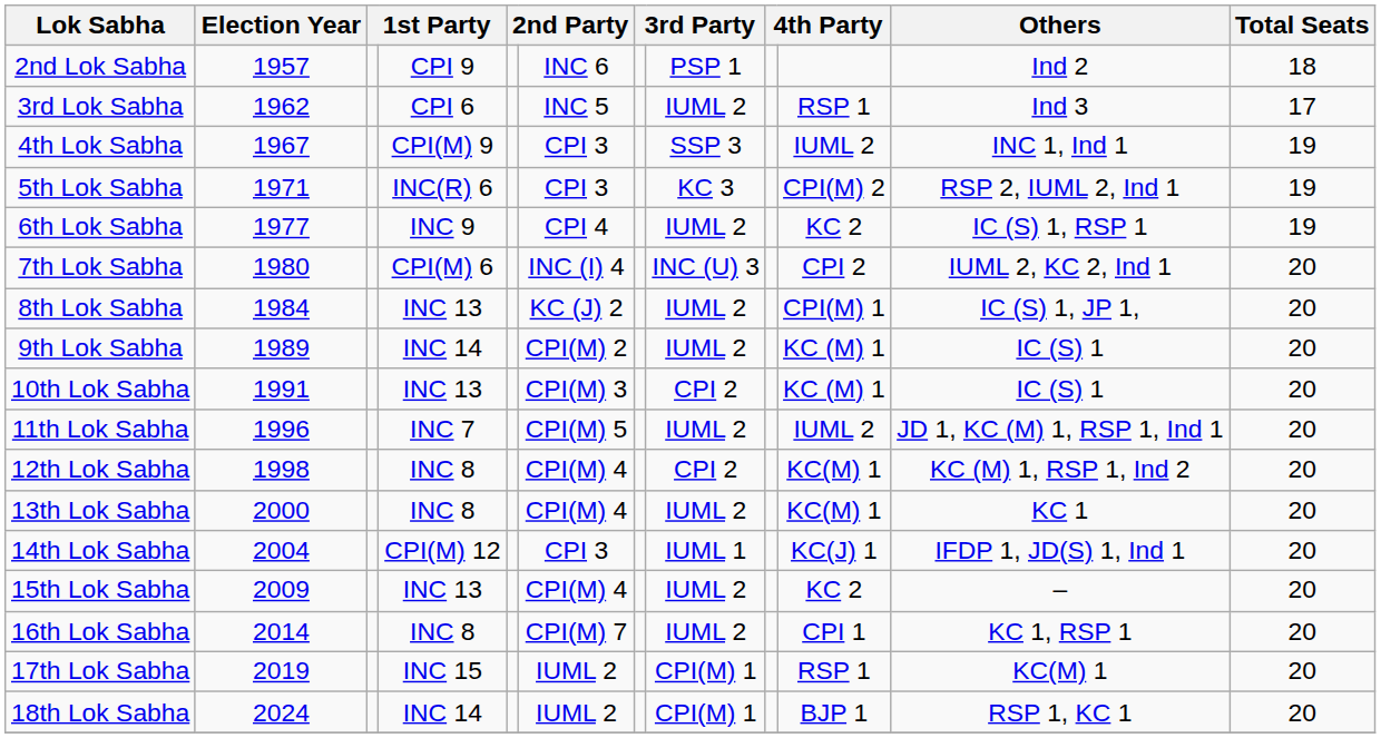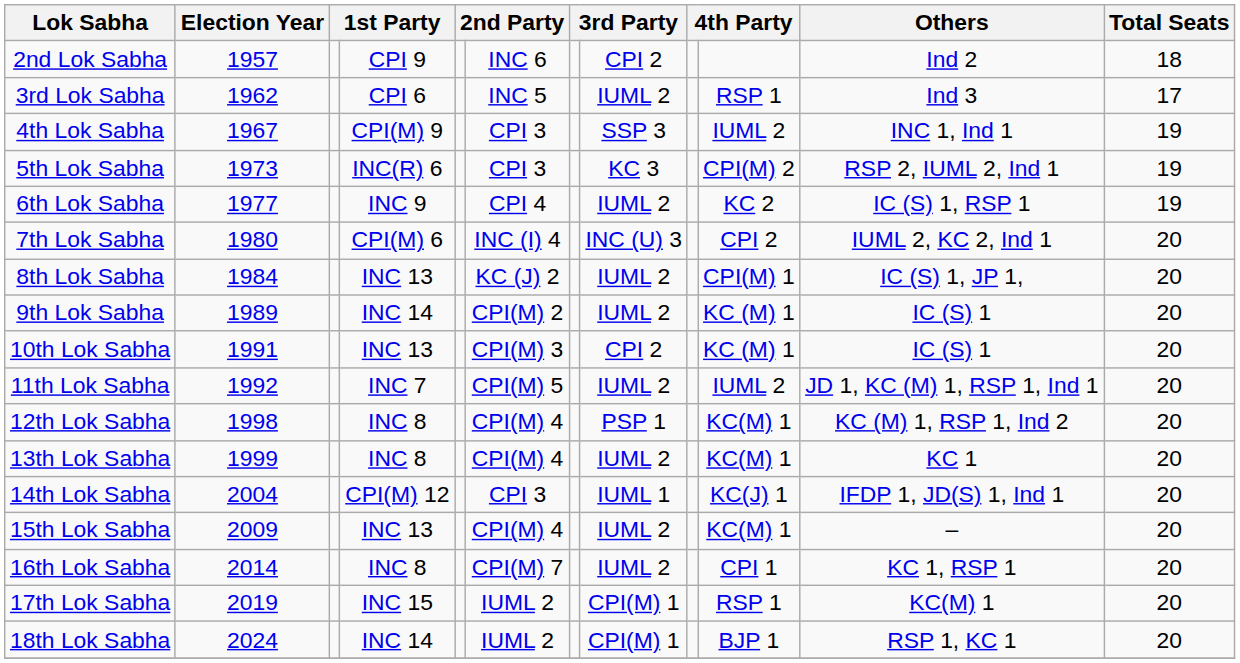2nd Lok Sabha | column 8: PSP 1 -> CPI 2
5th Lok Sabha | Election Year: 1971 -> 1973
11th Lok Sabha | Election Year: 1996 -> 1992
12th Lok Sabha | column 8: CPI 2 -> PSP 1
13th Lok Sabha | Election Year: 2000 -> 1999
15th Lok Sabha | column 10: KC 2 -> KC(M) 1
